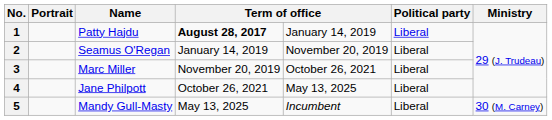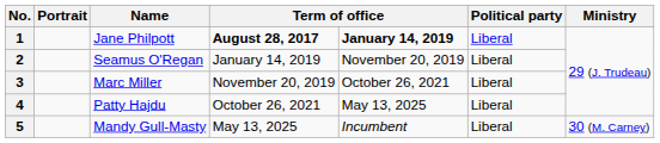1 | Name: Patty Hajdu -> Jane Philpott
1 | column 5: normal -> bold
4 | Name: Jane Philpott -> Patty Hajdu
